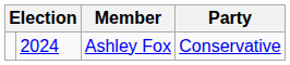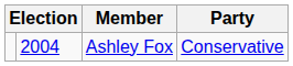Ashley Fox | column 2: 2024 -> 2004
